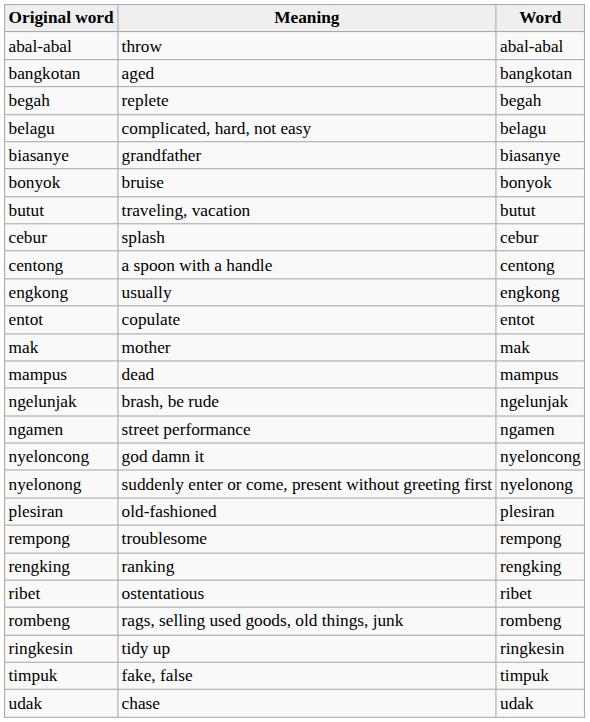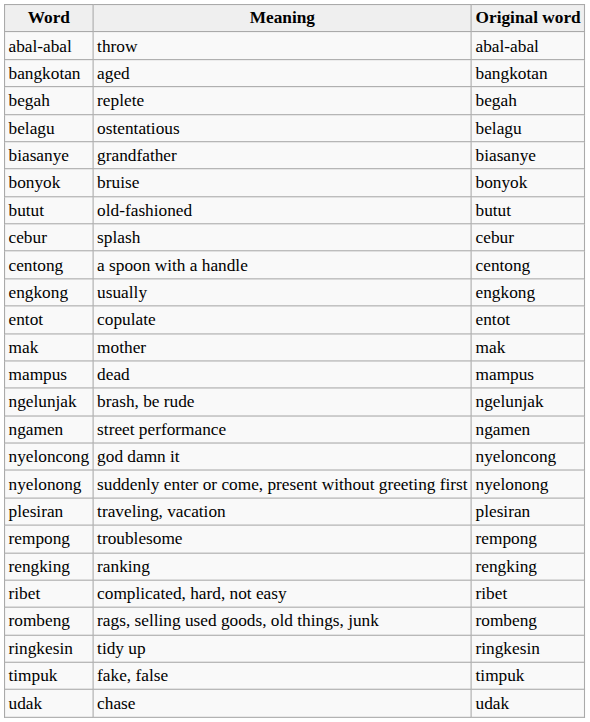columns swapped: Word <-> Original word
row 5 | Meaning: complicated, hard, not easy -> ostentatious
row 8 | Meaning: traveling, vacation -> old-fashioned
row 19 | Meaning: old-fashioned -> traveling, vacation
row 22 | Meaning: ostentatious -> complicated, hard, not easy
